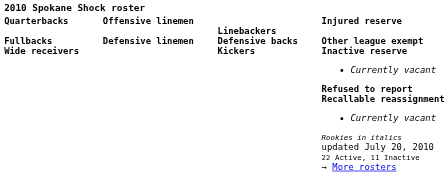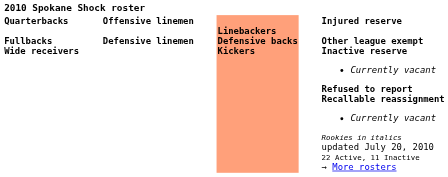Quarterbacks Fullbacks Wide receivers | column 3: no background -> lightsalmon background
